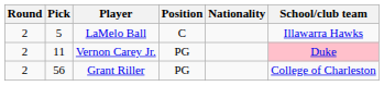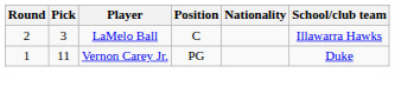LaMelo Ball | Pick: 5 -> 3
Vernon Carey Jr. | Round: 2 -> 1
Vernon Carey Jr. | School/club team: pink background -> no background
- row: 2 | 56 | Grant Riller | PG | College of Charleston
